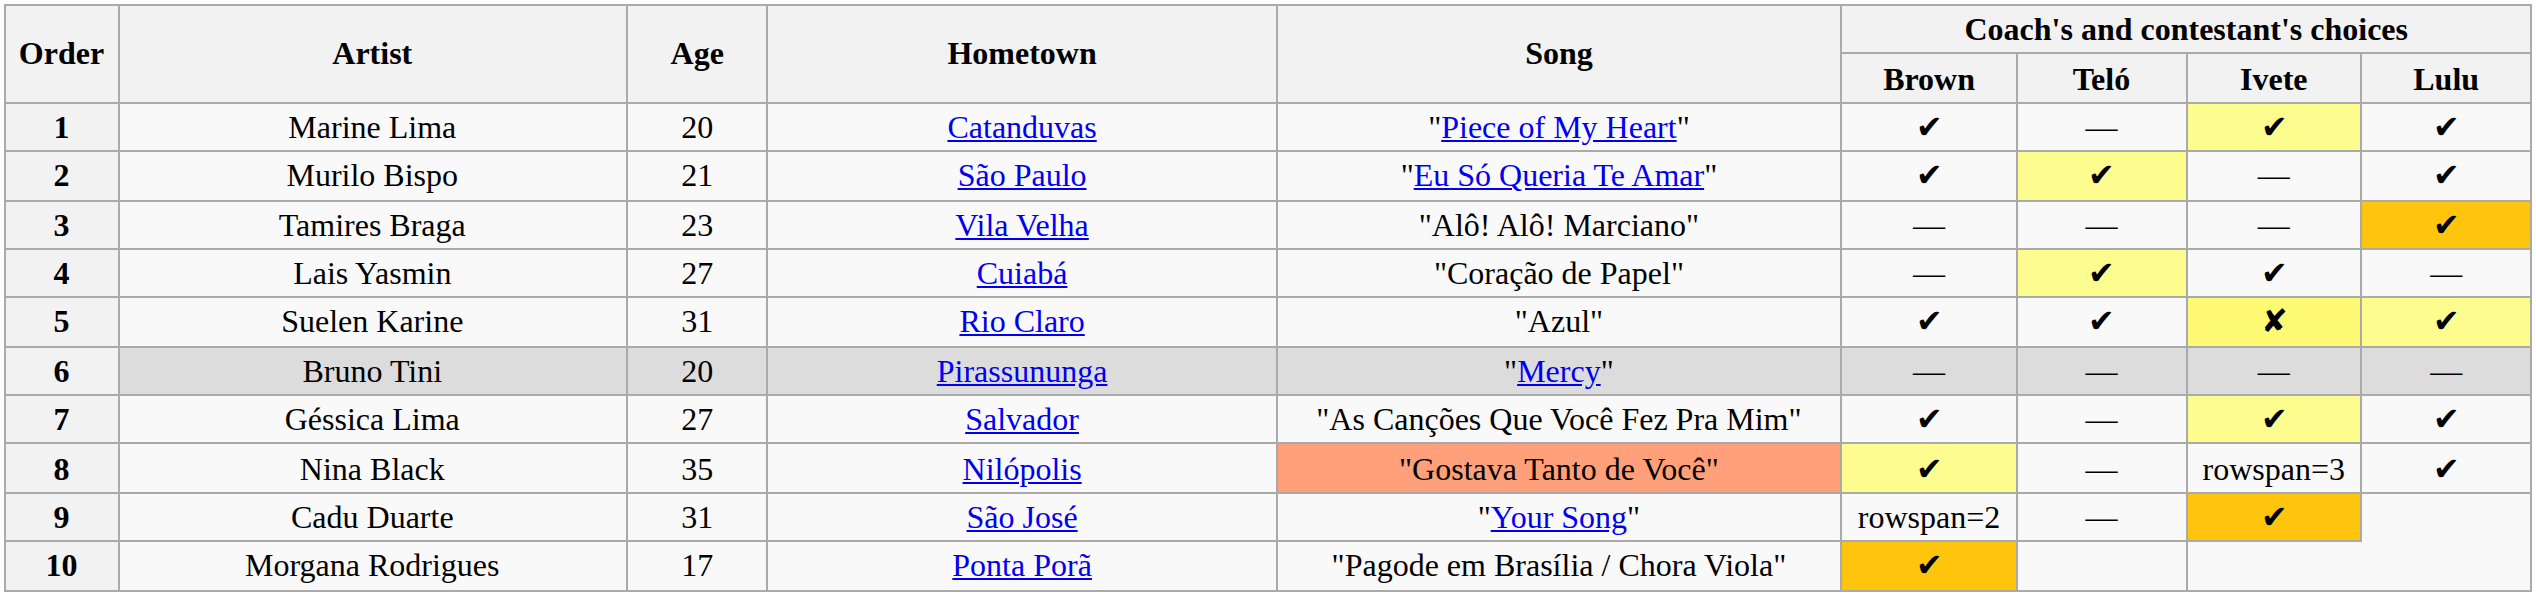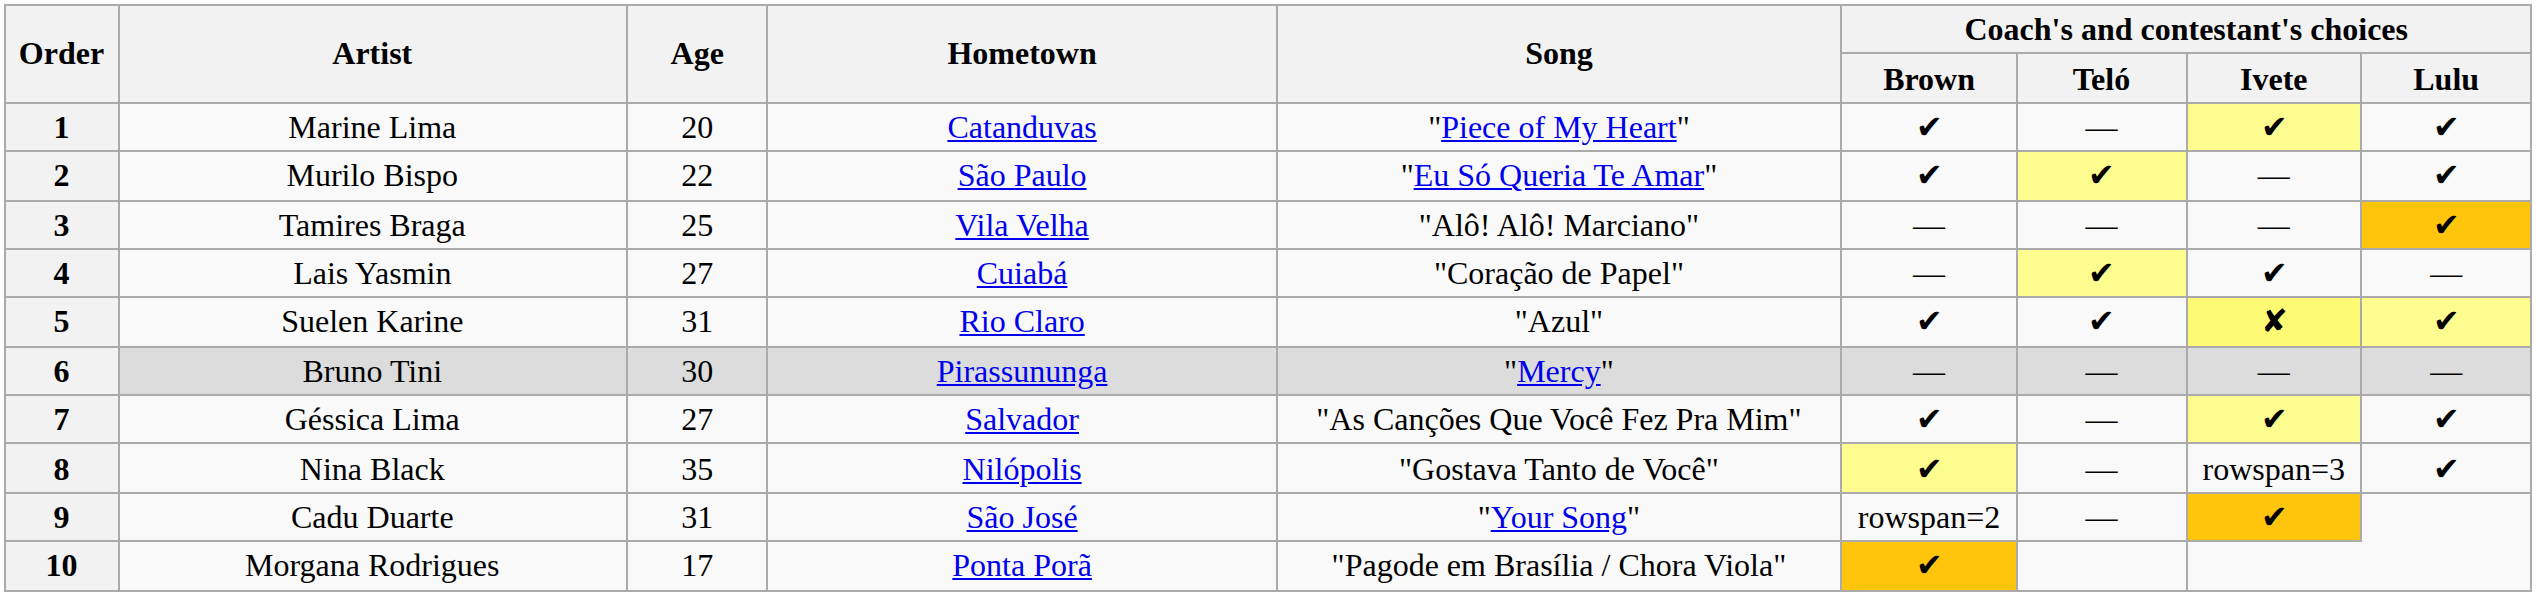2 | Age: 21 -> 22
3 | Age: 23 -> 25
6 | Age: 20 -> 30
8 | Song: lightsalmon background -> no background
